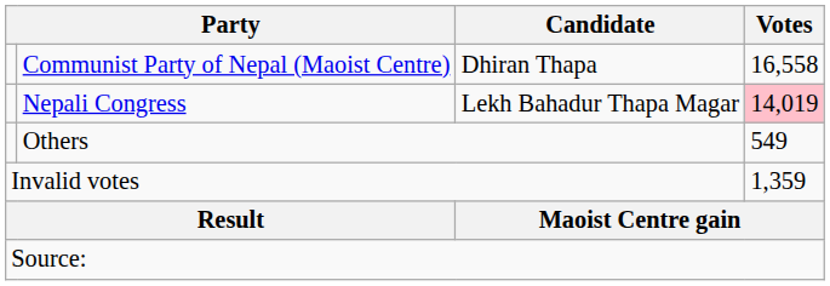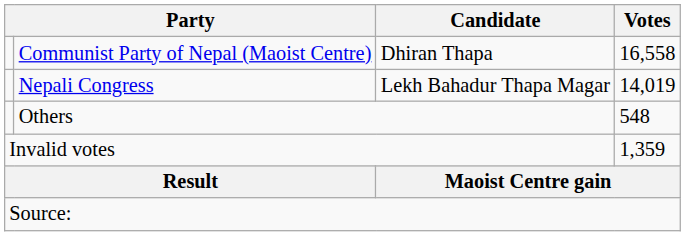Nepali Congress | Votes: pink background -> no background
Others | Votes: 549 -> 548
